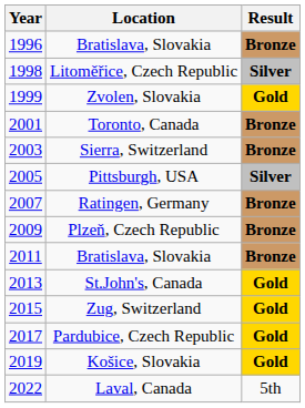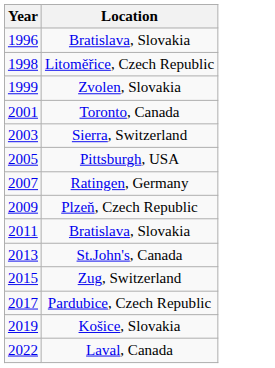- column: Result | Bronze | Silver | Gold | Bronze | Bronze | Silver | Bronze | Bronze | Bronze | Gold | Gold | Gold | Gold | 5th
